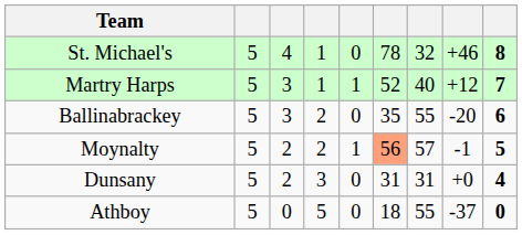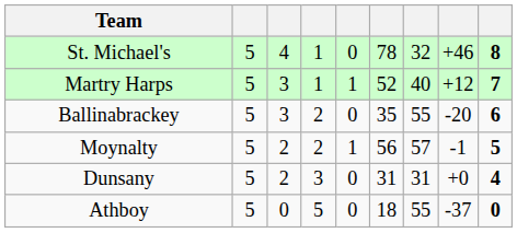Moynalty | column 6: lightsalmon background -> no background
